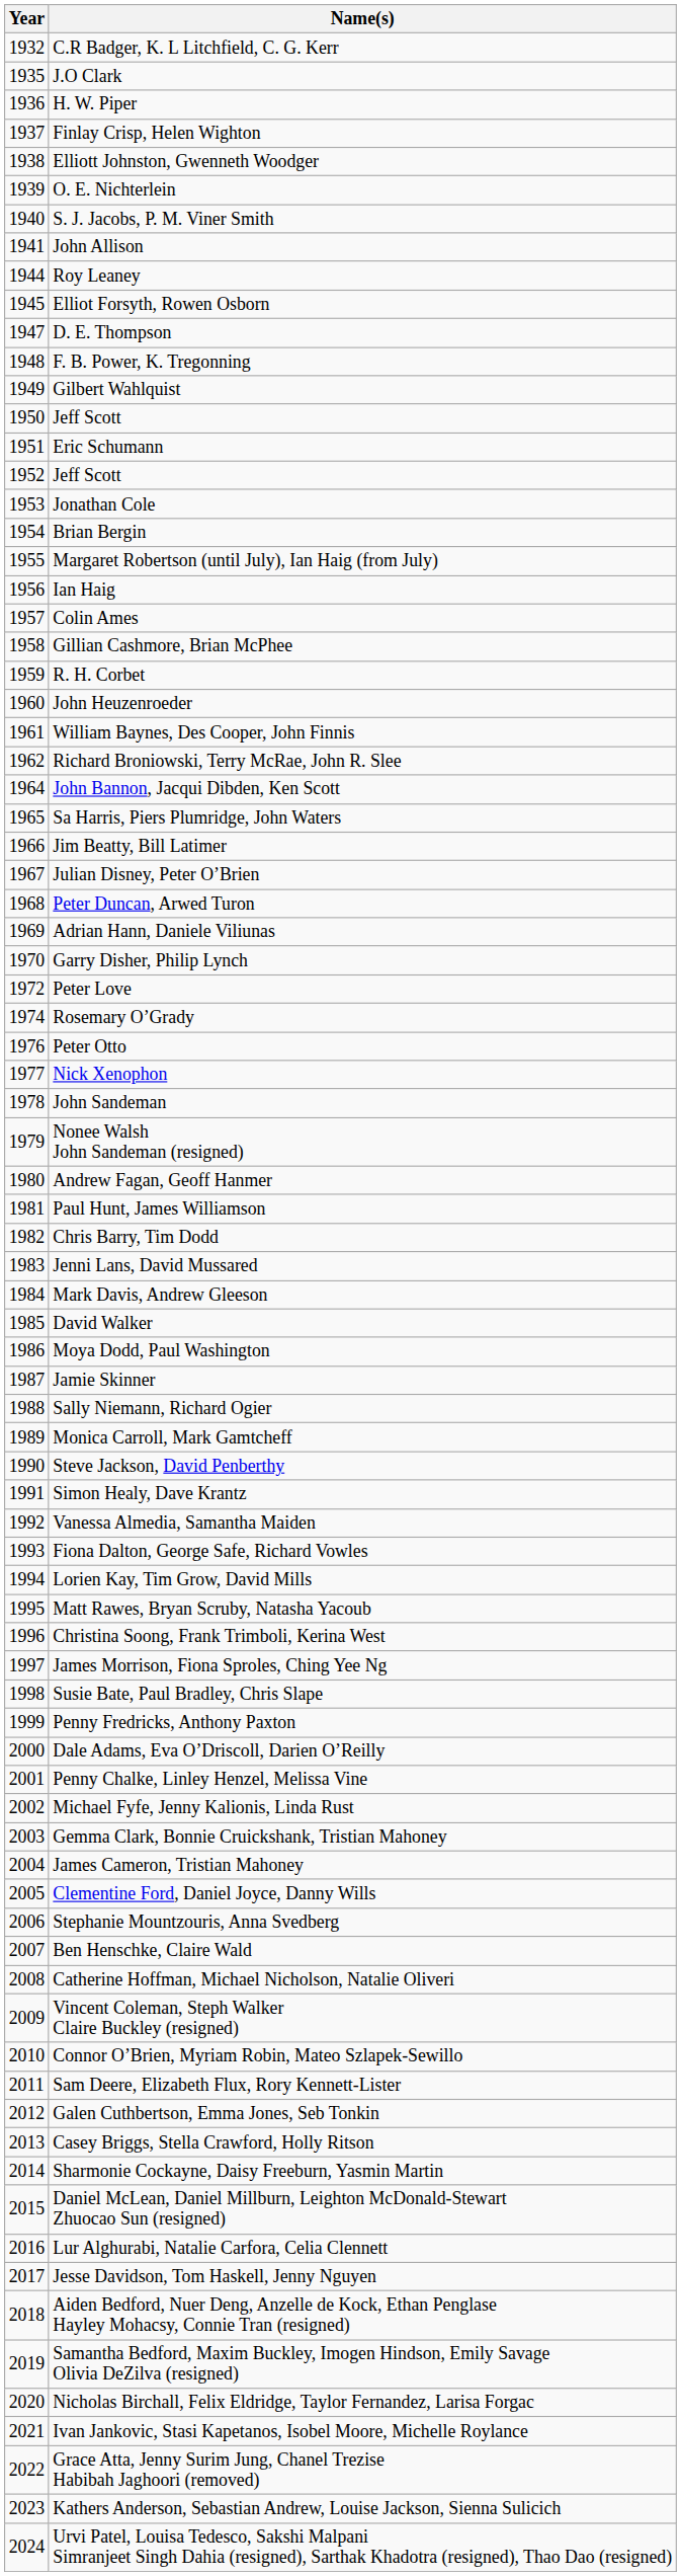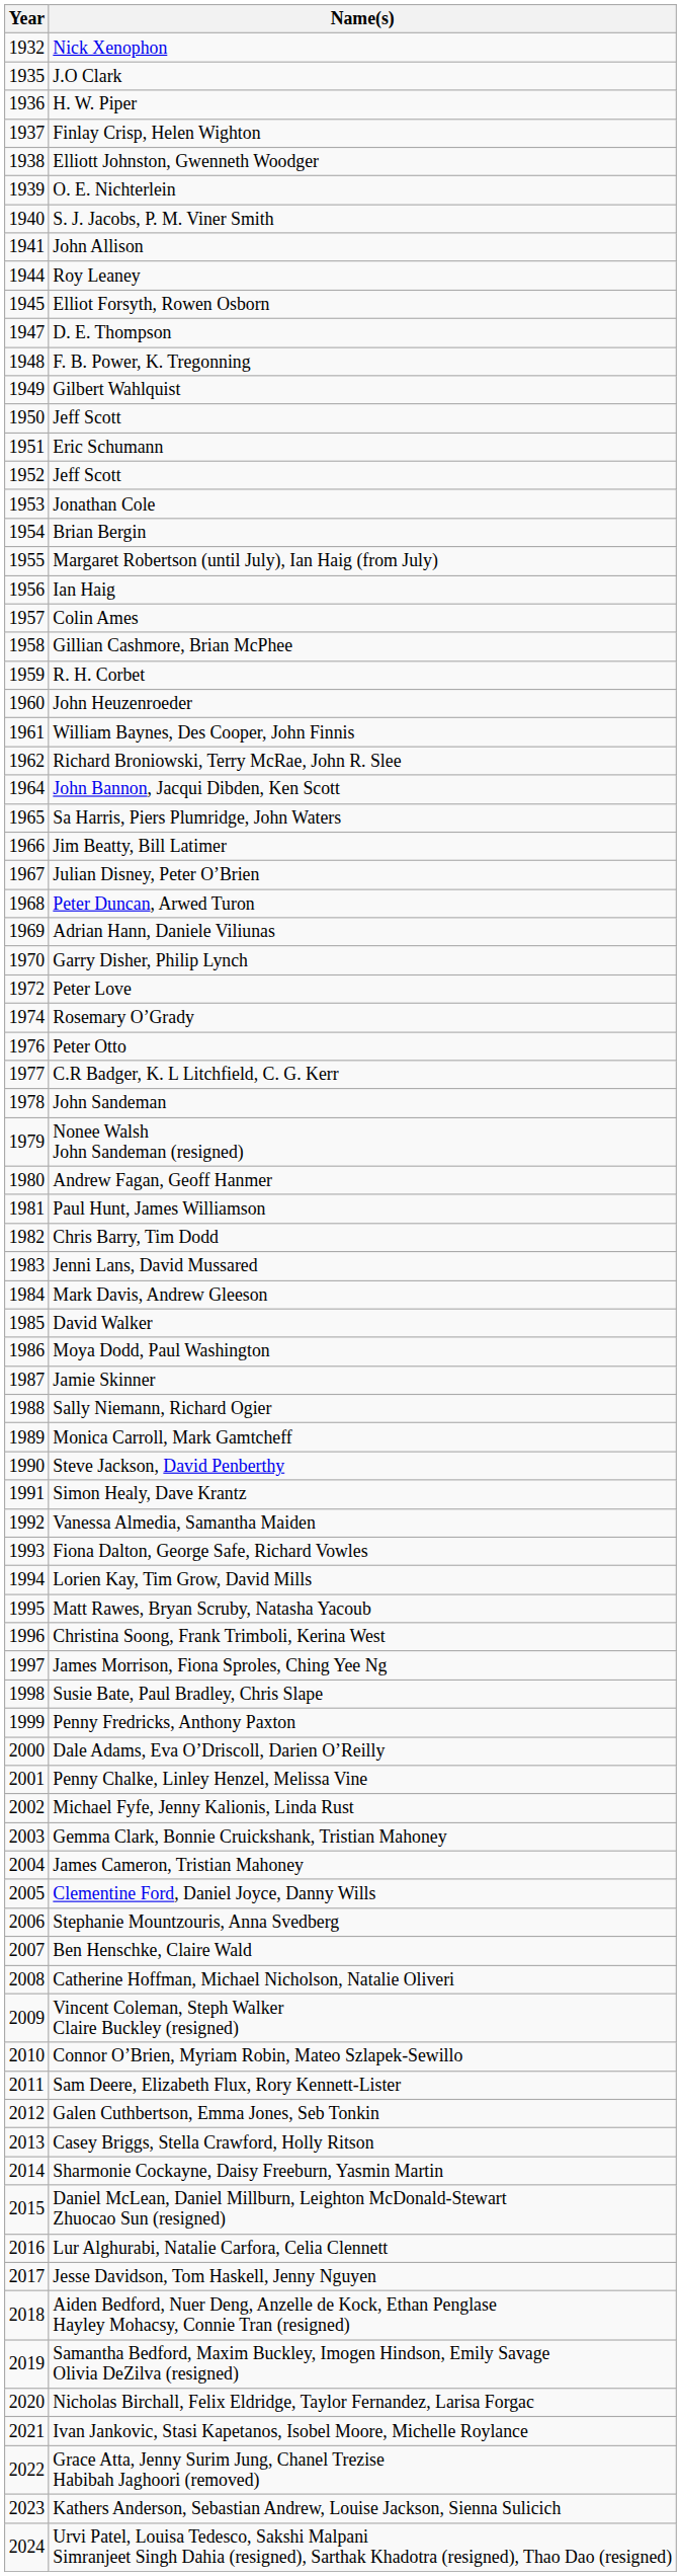row 2 | Name(s): C.R Badger, K. L Litchfield, C. G. Kerr -> Nick Xenophon
row 38 | Name(s): Nick Xenophon -> C.R Badger, K. L Litchfield, C. G. Kerr
